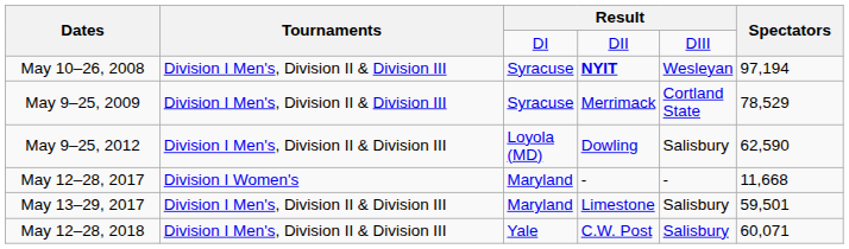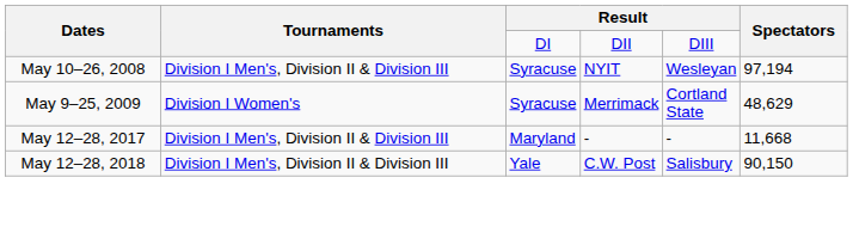May 10–26, 2008 | column 4: bold -> normal
May 9–25, 2009 | Tournaments: Division I Men's, Division II & Division III -> Division I Women's
May 9–25, 2009 | Spectators: 78,529 -> 48,629
- row: May 9–25, 2012 | Division I Men's, Division II & Division III | Loyola (MD) | Dowling | Salisbury | 62,590
May 12–28, 2017 | Tournaments: Division I Women's -> Division I Men's, Division II & Division III
- row: May 13–29, 2017 | Division I Men's, Division II & Division III | Maryland | Limestone | Salisbury | 59,501
May 12–28, 2018 | Spectators: 60,071 -> 90,150
